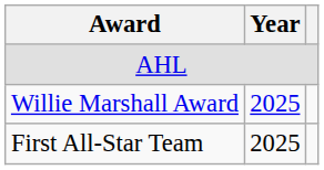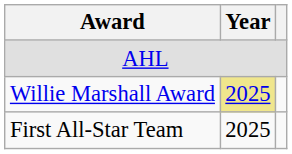Willie Marshall Award | Year: no background -> khaki background
